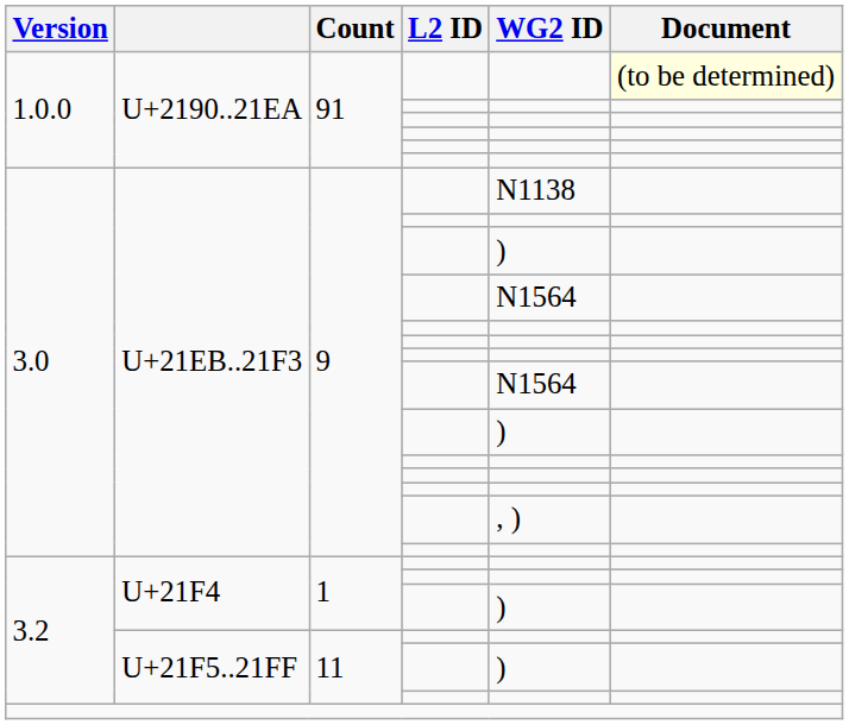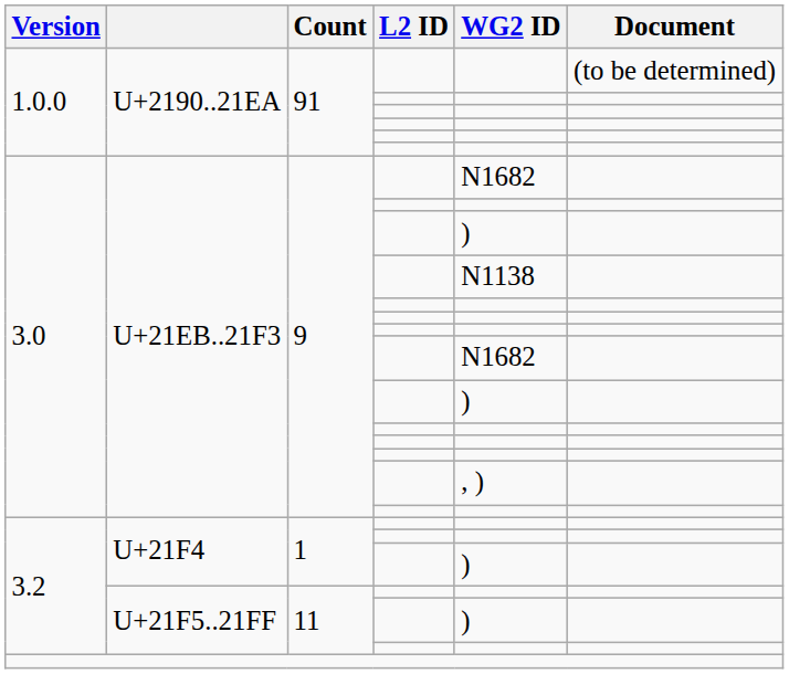row 2 | Document: lightyellow background -> no background
row 8 | WG2 ID: N1138 -> N1682
row 11 | WG2 ID: N1564 -> N1138
row 15 | WG2 ID: N1564 -> N1682
